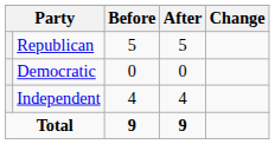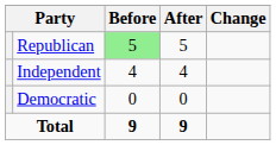Republican | Before: no background -> lightgreen background
rows swapped: Independent <-> Democratic
